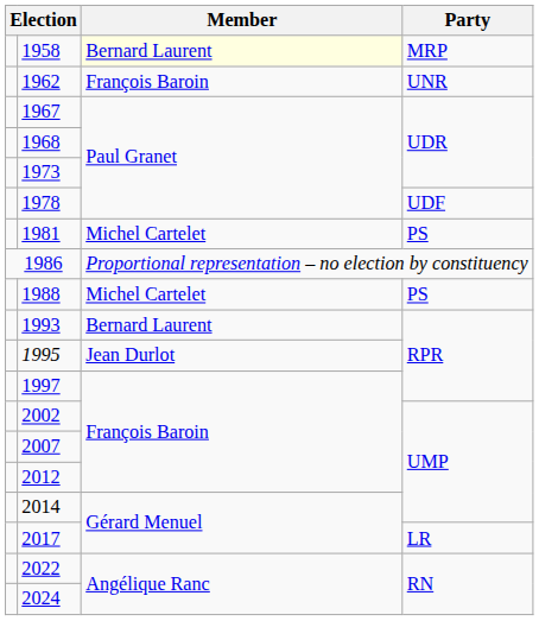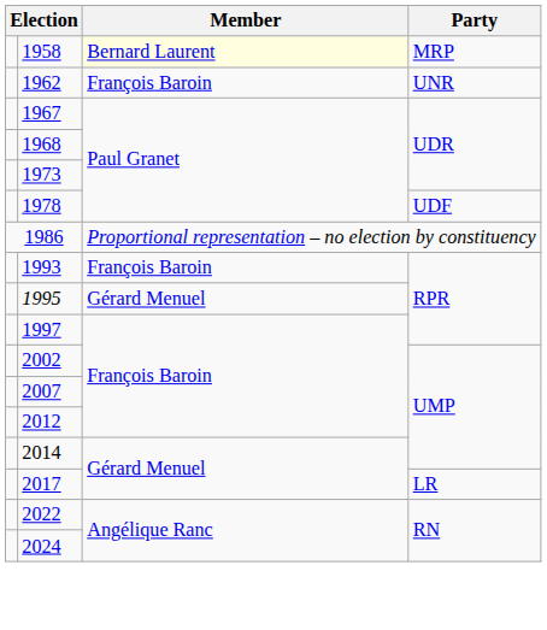- row: 1981 | Michel Cartelet | PS
- row: 1988 | Michel Cartelet | PS
1993 | Member: Bernard Laurent -> François Baroin
1995 | Member: Jean Durlot -> Gérard Menuel
